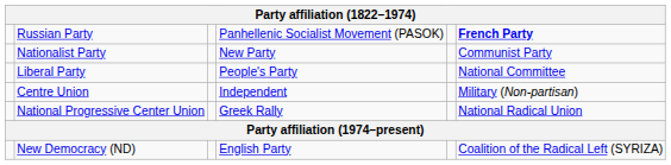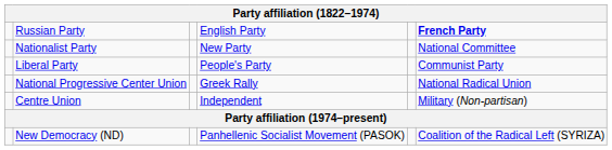Russian Party | column 4: Panhellenic Socialist Movement (PASOK) -> English Party
Nationalist Party | column 6: Communist Party -> National Committee
Liberal Party | column 6: National Committee -> Communist Party
rows swapped: National Progressive Center Union <-> Centre Union
New Democracy (ND) | column 4: English Party -> Panhellenic Socialist Movement (PASOK)
